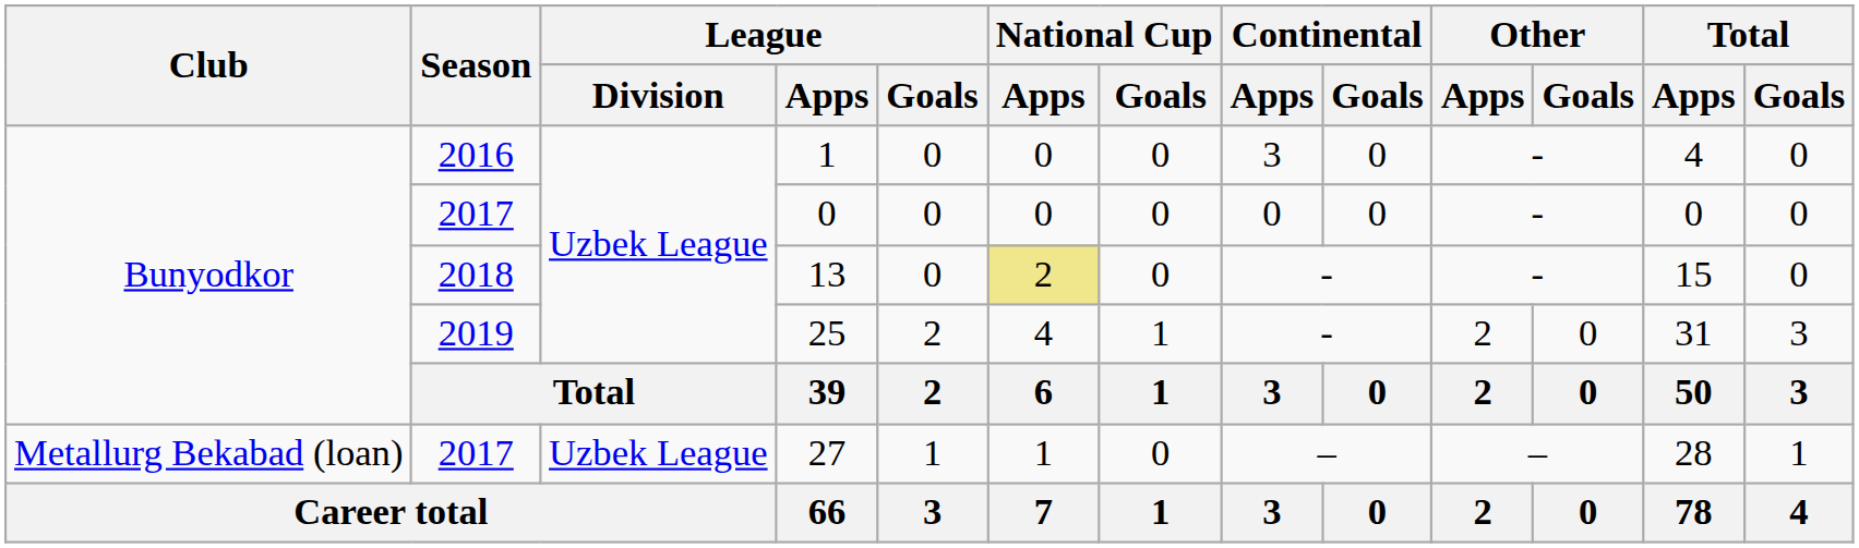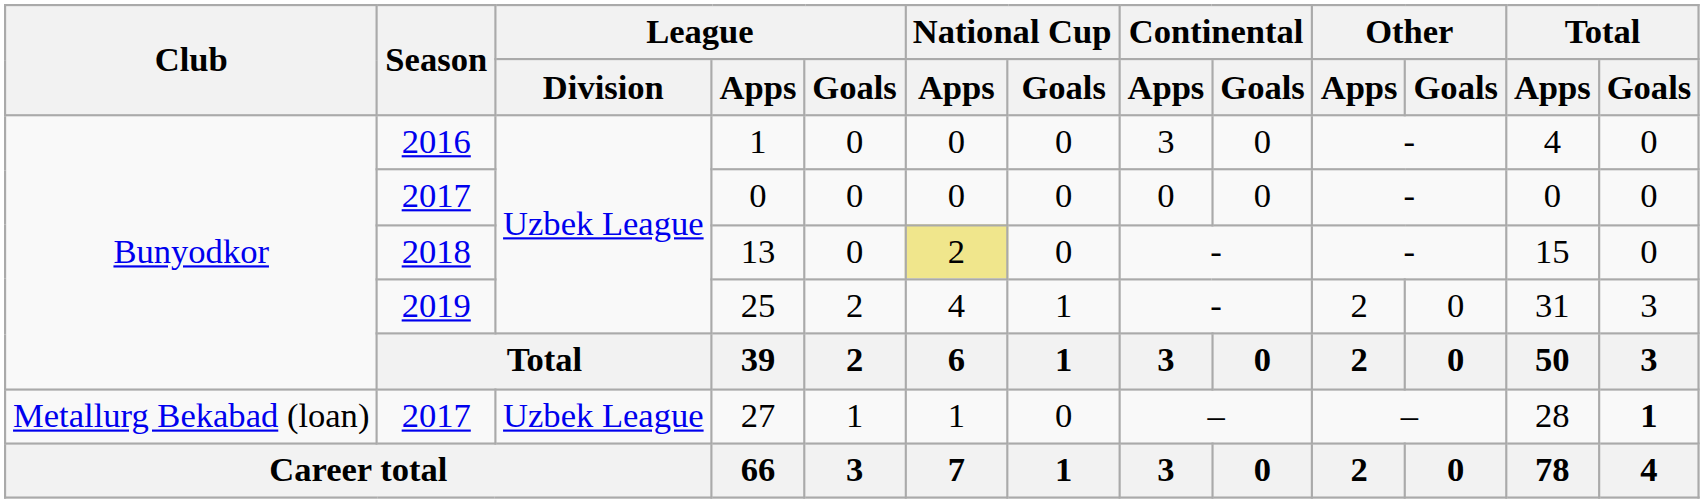27 | Total / Goals: normal -> bold
